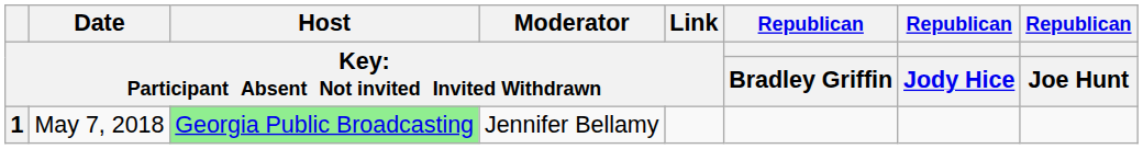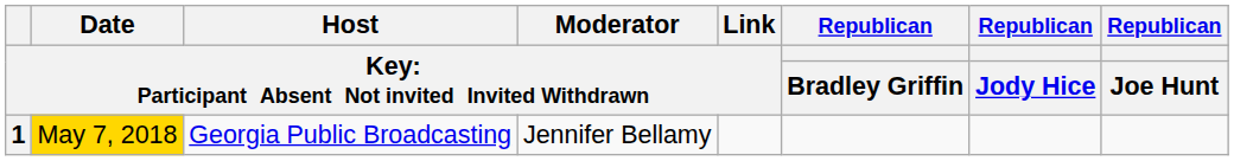1 | column 2: no background -> gold background
1 | column 3: lightgreen background -> no background
